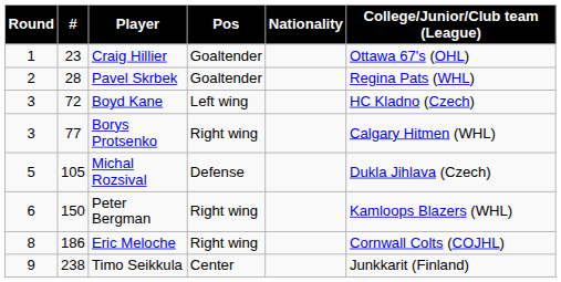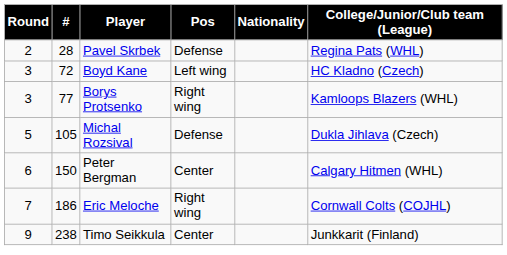- row: 1 | 23 | Craig Hillier | Goaltender | Ottawa 67's (OHL)
Pavel Skrbek | Pos: Goaltender -> Defense
Borys Protsenko | College/Junior/Club team (League): Calgary Hitmen (WHL) -> Kamloops Blazers (WHL)
Peter Bergman | Pos: Right wing -> Center
Peter Bergman | College/Junior/Club team (League): Kamloops Blazers (WHL) -> Calgary Hitmen (WHL)
Eric Meloche | Round: 8 -> 7
